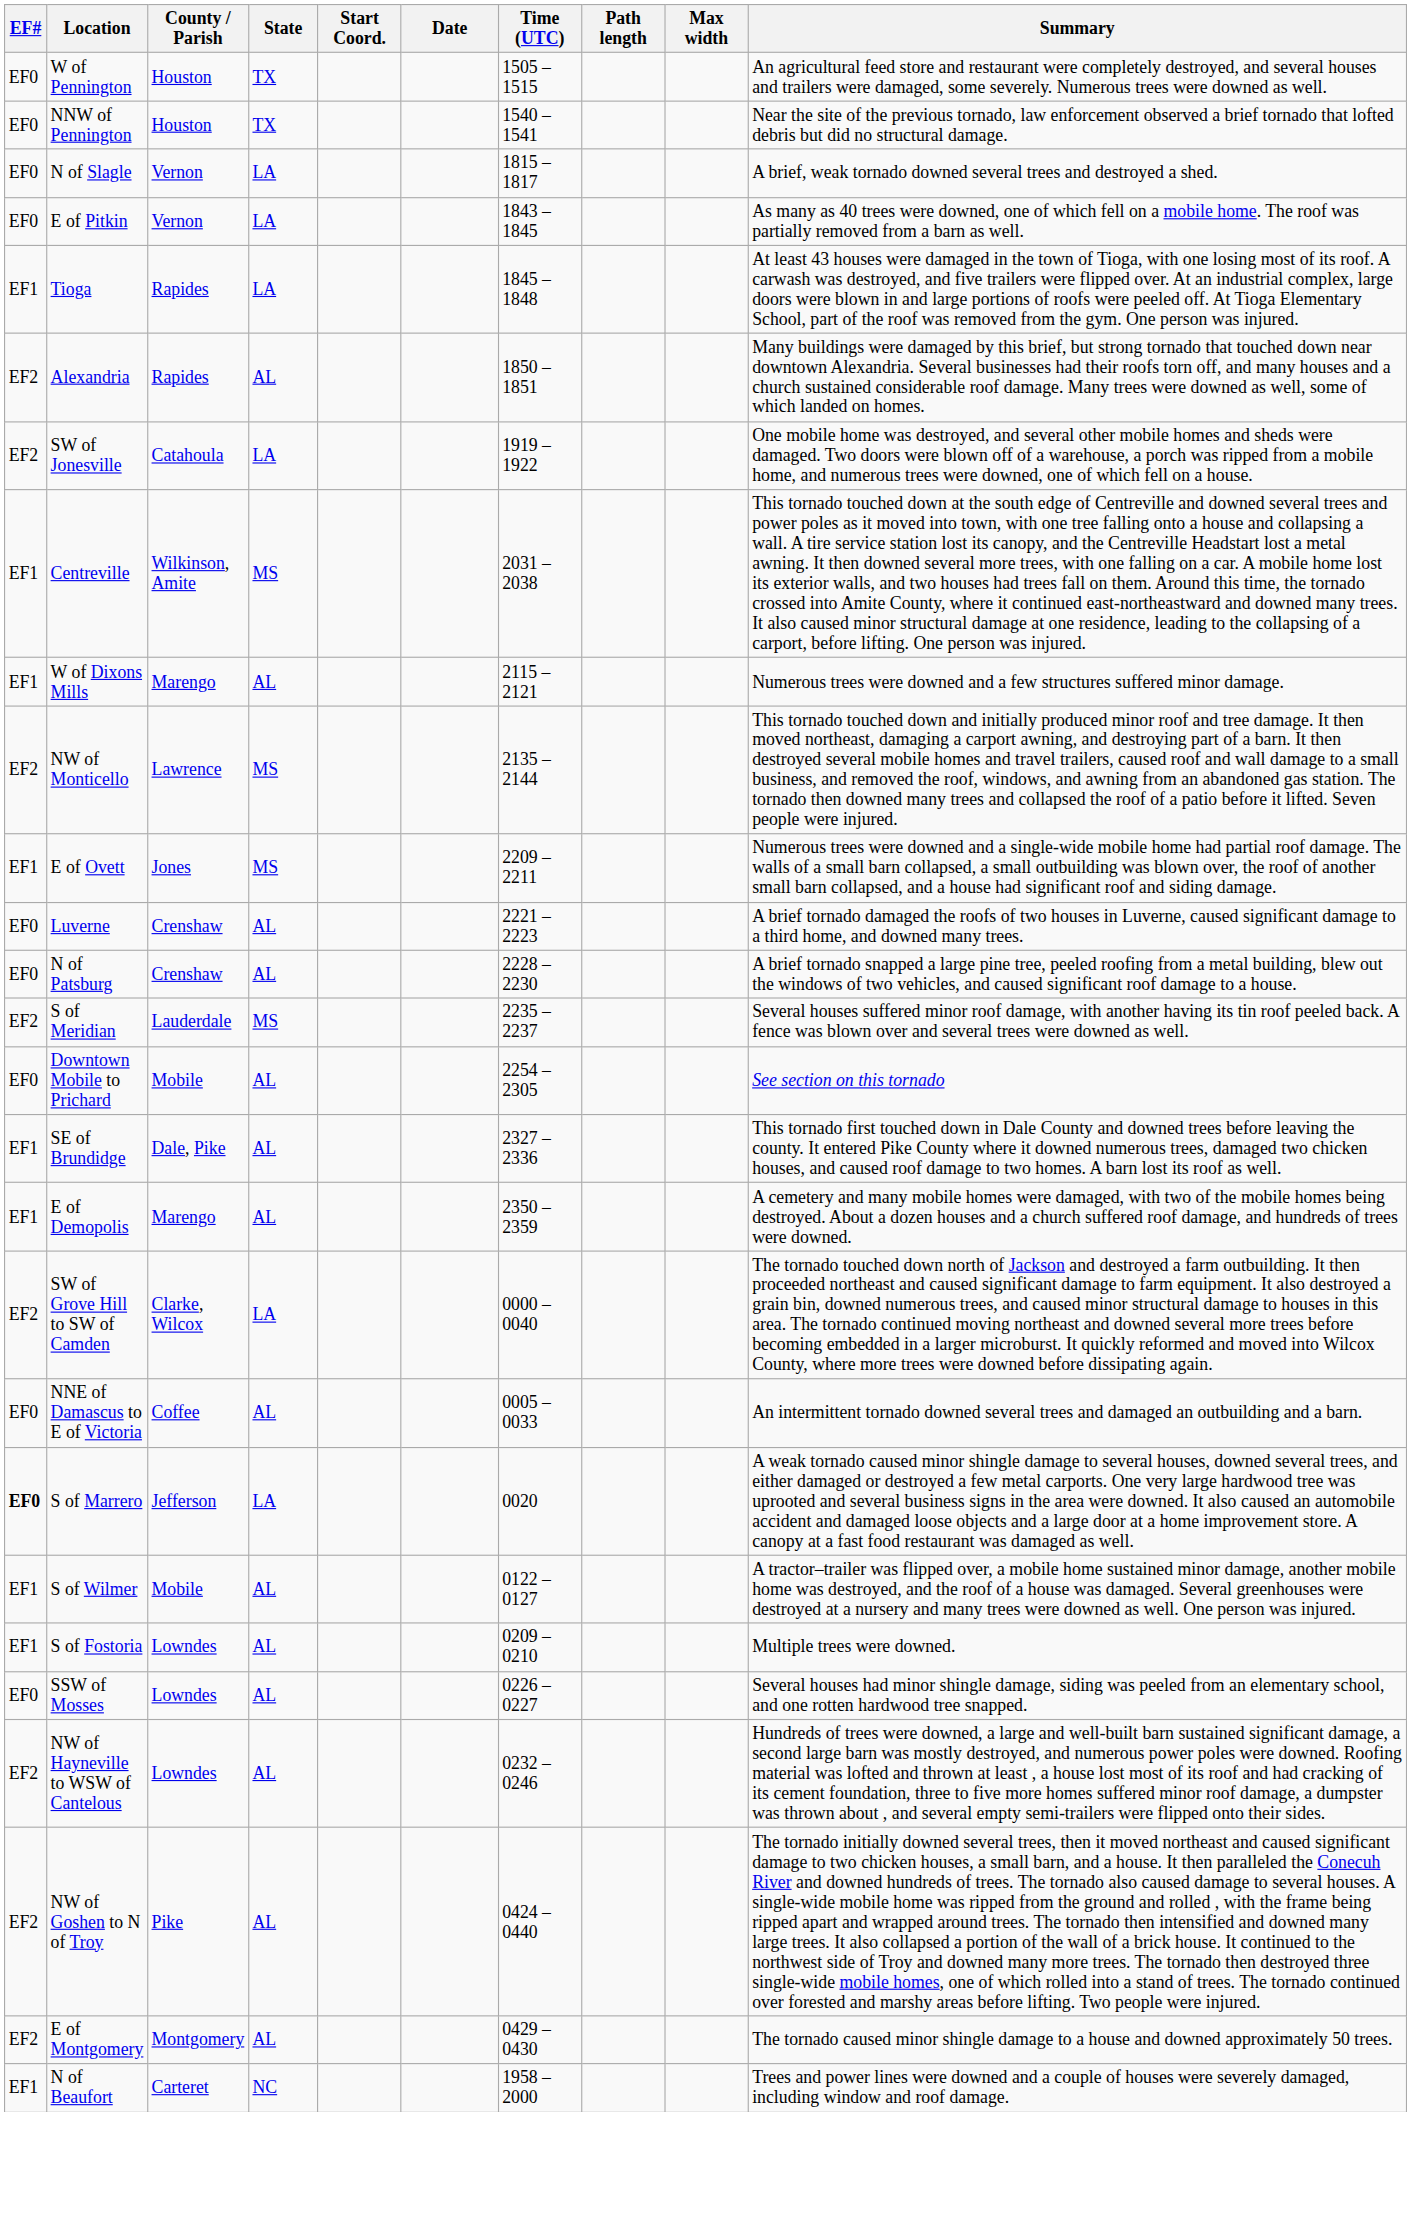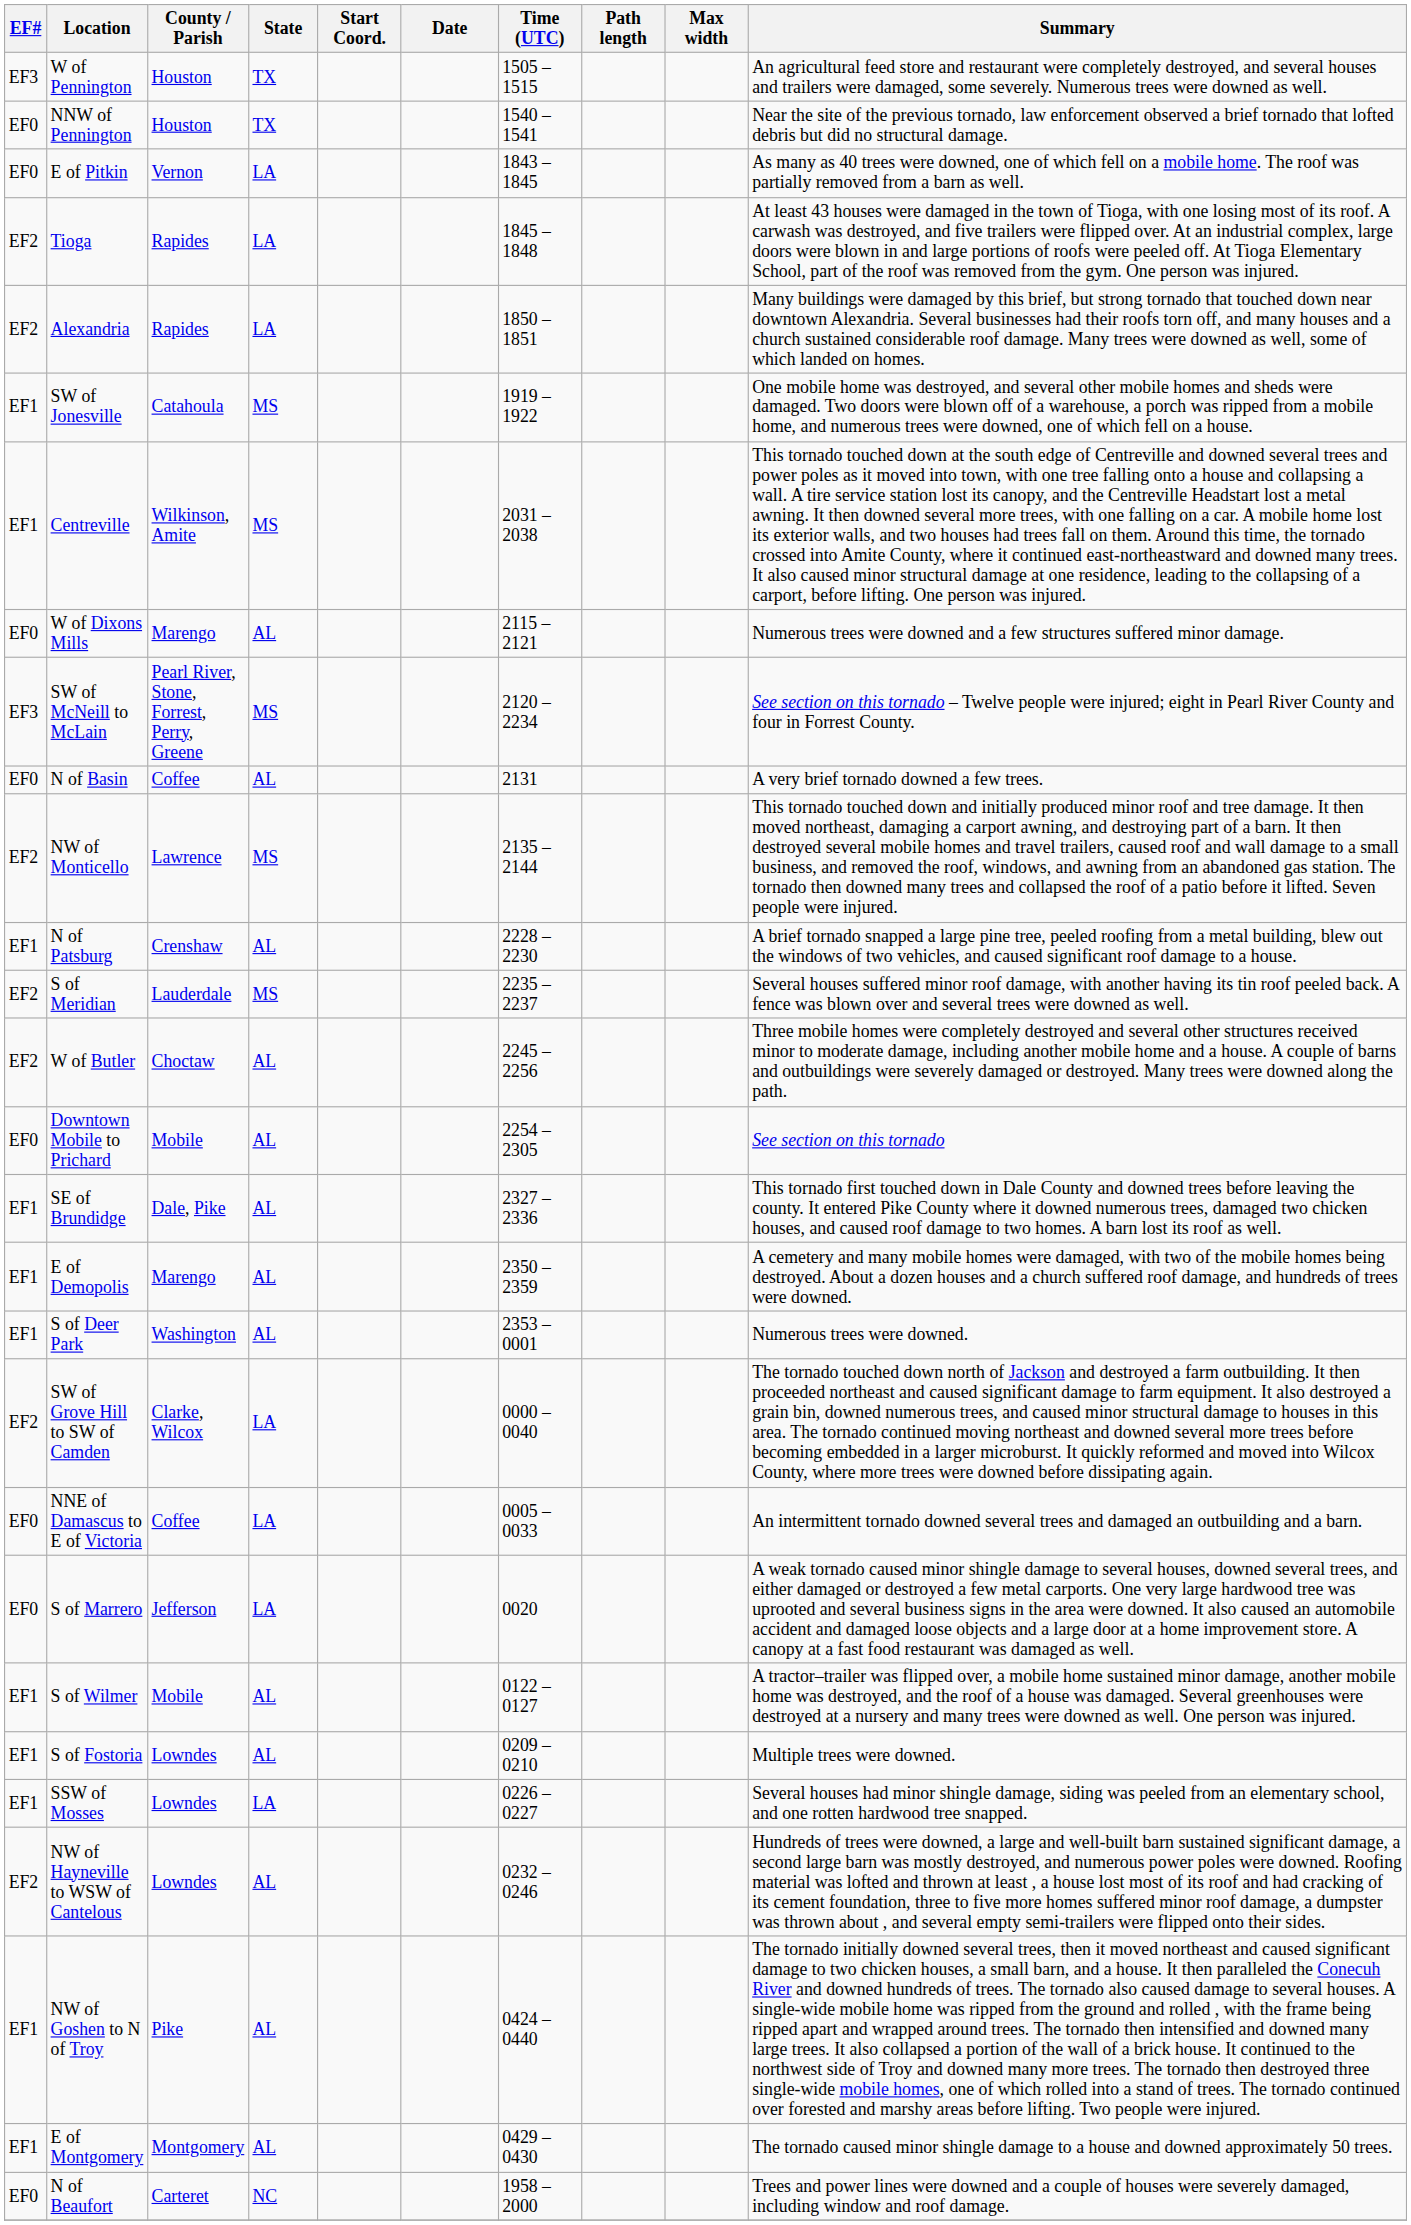W of Pennington | EF#: EF0 -> EF3
- row: EF0 | N of Slagle | Vernon | LA | 1815 – 1817 | A brief, weak tornado downed several trees and destroyed a shed.
Tioga | EF#: EF1 -> EF2
Alexandria | State: AL -> LA
SW of Jonesville | EF#: EF2 -> EF1
SW of Jonesville | State: LA -> MS
W of Dixons Mills | EF#: EF1 -> EF0
+ row: EF3 | SW of McNeill to McLain | Pearl River, Stone, Forrest, Perry, Greene | MS | 2120 – 2234 | See section on this tornado – Twelve people were injured; eight in Pearl River County and four in Forrest County.
+ row: EF0 | N of Basin | Coffee | AL | 2131 | A very brief tornado downed a few trees.
- row: EF1 | E of Ovett | Jones | MS | 2209 – 2211 | Numerous trees were downed and a single-wide mobile home had partial roof damage. The walls of a small barn collapsed, a small outbuilding was blown over, the roof of another small barn collapsed, and a house had significant roof and siding damage.
- row: EF0 | Luverne | Crenshaw | AL | 2221 – 2223 | A brief tornado damaged the roofs of two houses in Luverne, caused significant damage to a third home, and downed many trees.
N of Patsburg | EF#: EF0 -> EF1
+ row: EF2 | W of Butler | Choctaw | AL | 2245 – 2256 | Three mobile homes were completely destroyed and several other structures received minor to moderate damage, including another mobile home and a house. A couple of barns and outbuildings were severely damaged or destroyed. Many trees were downed along the path.
+ row: EF1 | S of Deer Park | Washington | AL | 2353 – 0001 | Numerous trees were downed.
NNE of Damascus to E of Victoria | State: AL -> LA
S of Marrero | EF#: bold -> normal
SSW of Mosses | EF#: EF0 -> EF1
SSW of Mosses | State: AL -> LA
NW of Goshen to N of Troy | EF#: EF2 -> EF1
E of Montgomery | EF#: EF2 -> EF1
N of Beaufort | EF#: EF1 -> EF0
